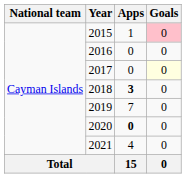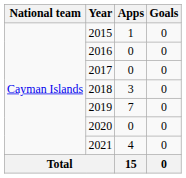2015 | Goals: pink background -> no background
2017 | Goals: lightyellow background -> no background
2018 | Apps: bold -> normal
2020 | Apps: bold -> normal
